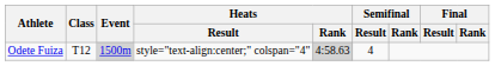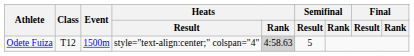Odete Fuiza | Event: lightgrey background -> no background
Odete Fuiza | Semifinal / Result: 4 -> 5
